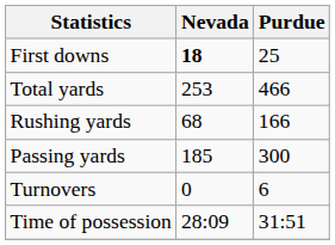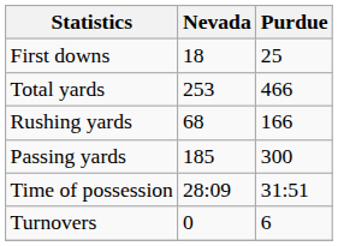First downs | Nevada: bold -> normal
rows swapped: Turnovers <-> Time of possession
